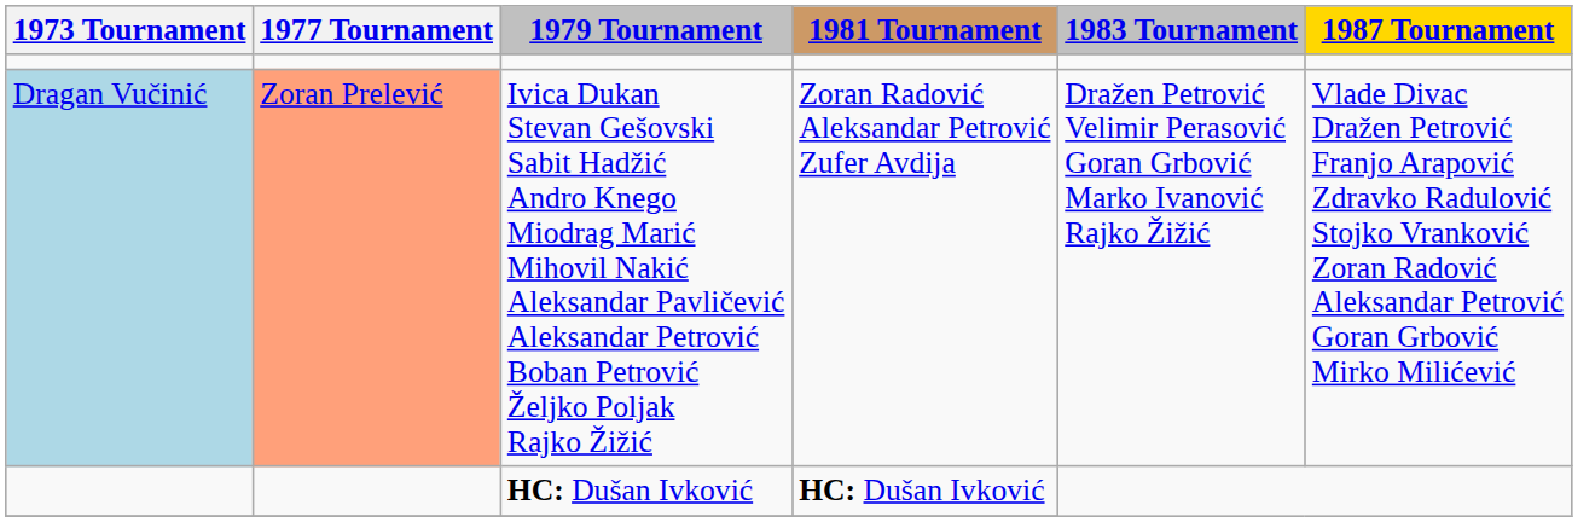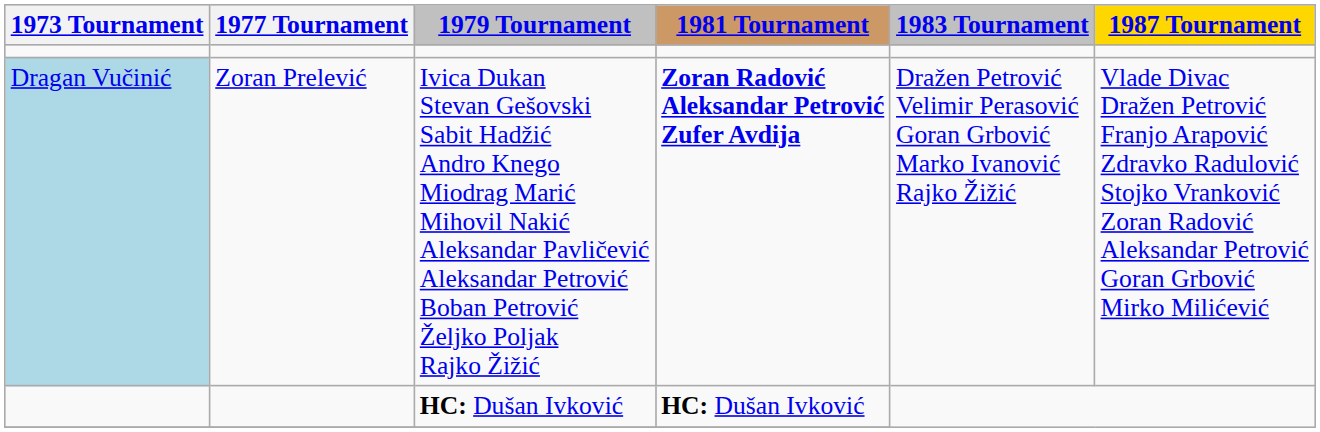row 3 | 1977 Tournament: lightsalmon background -> no background
row 3 | 1981 Tournament: normal -> bold
